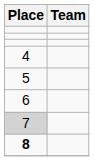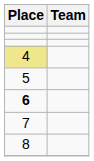row 5 | Place: no background -> khaki background
row 7 | Place: normal -> bold
row 8 | Place: lightgrey background -> no background
row 9 | Place: bold -> normal
